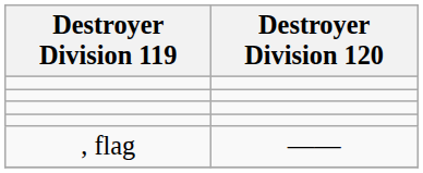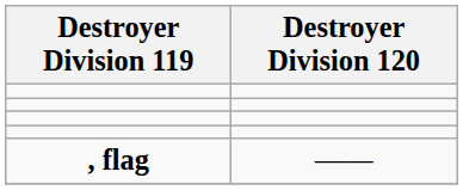row 6 | Destroyer Division 119: normal -> bold
